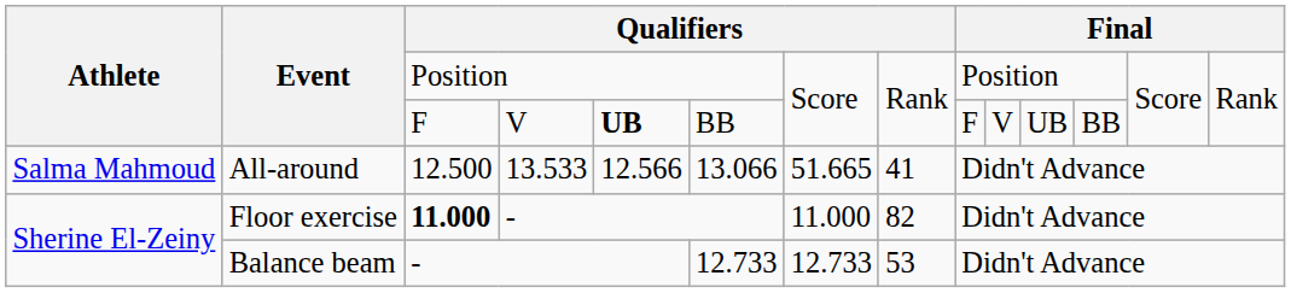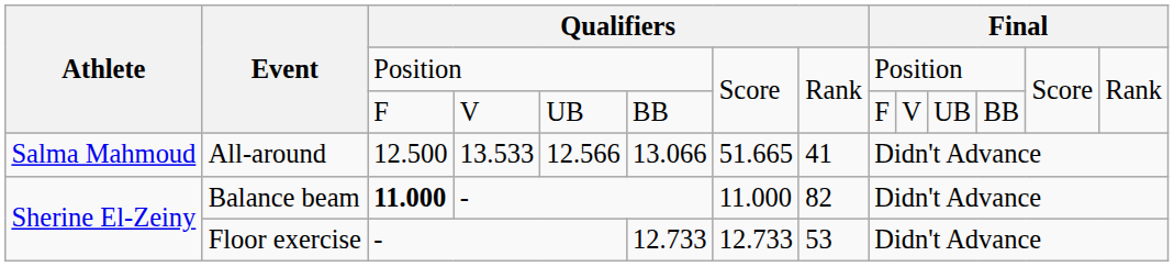row 3 | column 5: bold -> normal
row 5 | Event: Floor exercise -> Balance beam
row 6 | Event: Balance beam -> Floor exercise
